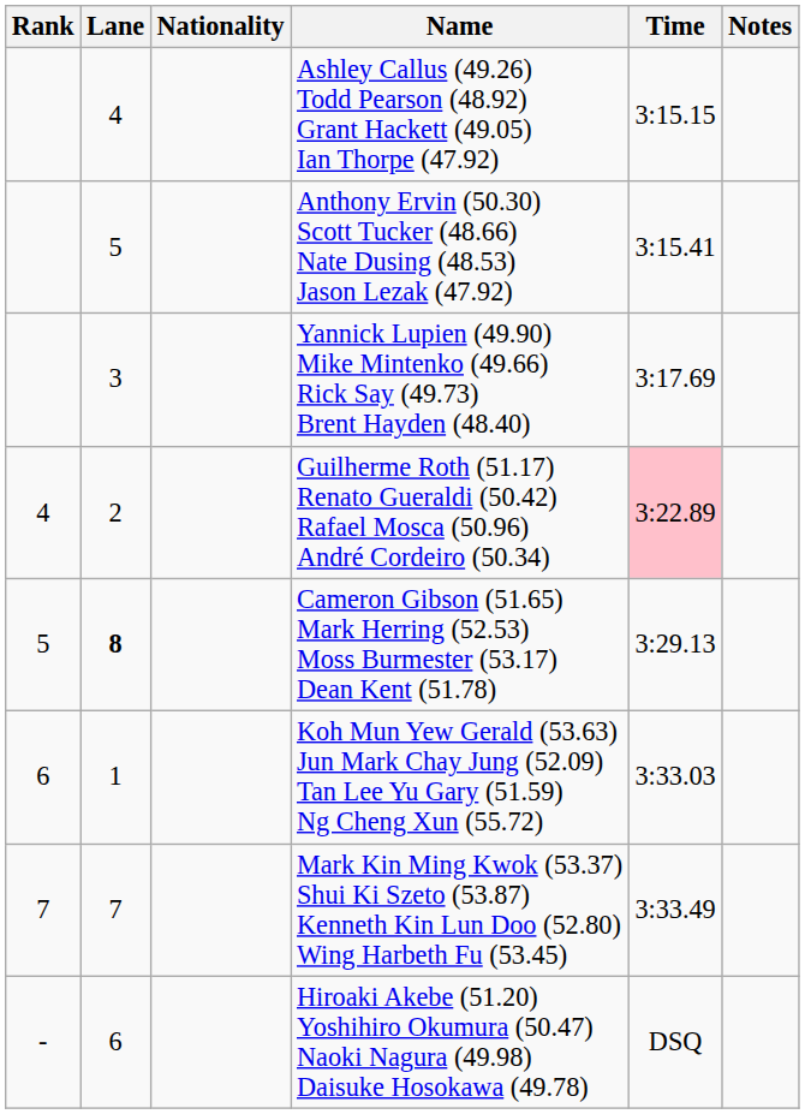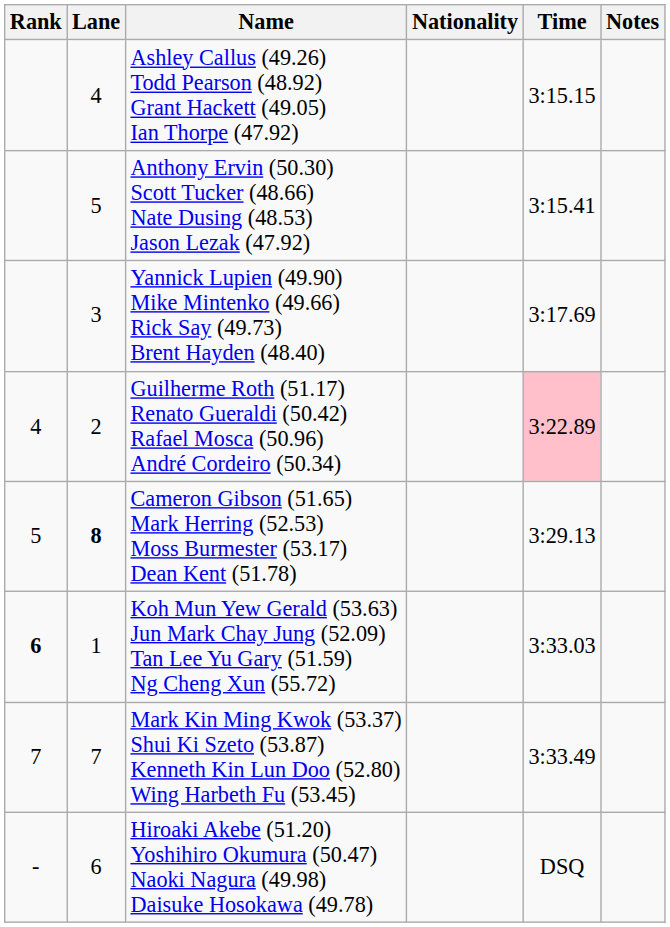columns swapped: Name <-> Nationality
row 7 | Rank: normal -> bold
